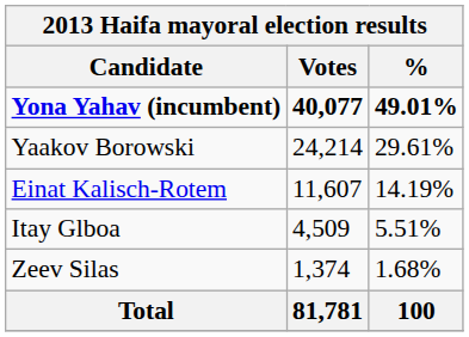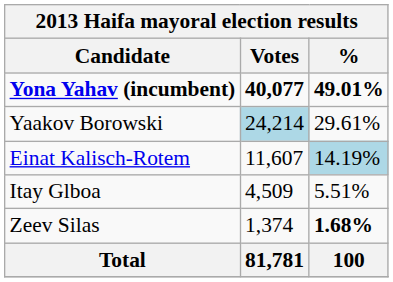Yaakov Borowski | Votes: no background -> lightblue background
Einat Kalisch-Rotem | %: no background -> lightblue background
Zeev Silas | %: normal -> bold
